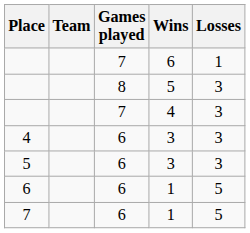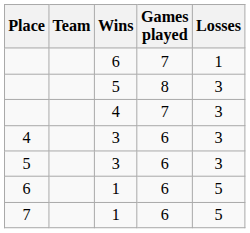columns swapped: Games played <-> Wins
